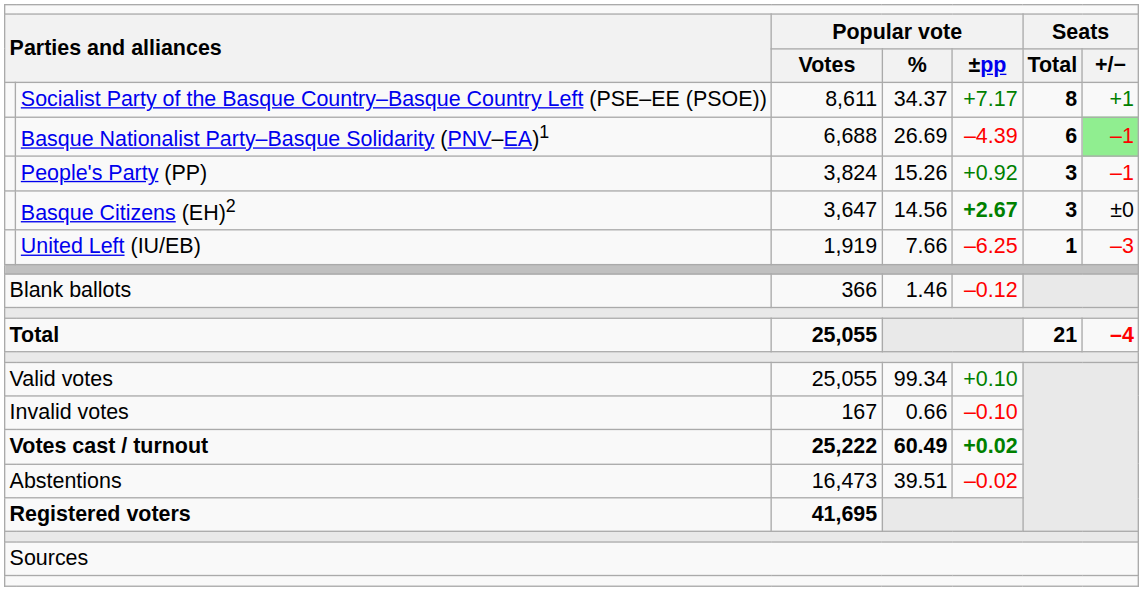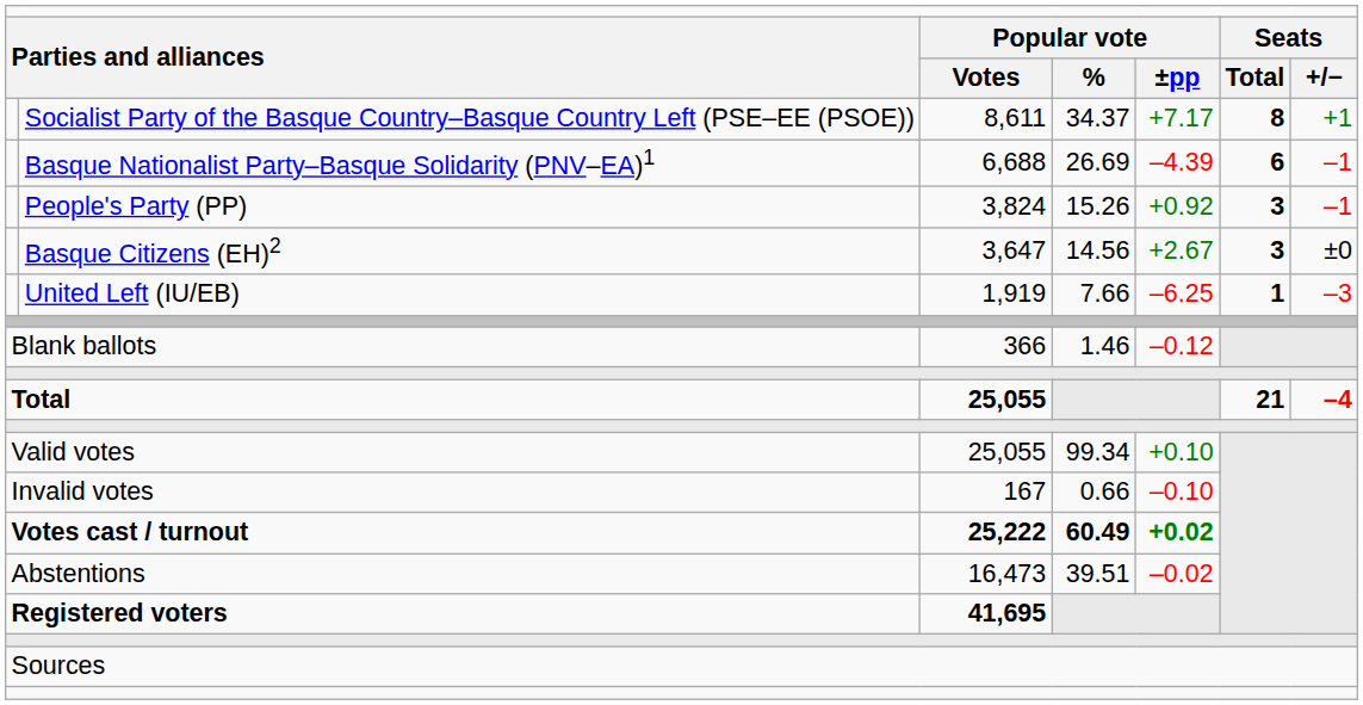Basque Nationalist Party–Basque Solidarity (PNV–EA)1 | column 7: lightgreen background -> no background
Basque Citizens (EH)2 | column 5: bold -> normal
